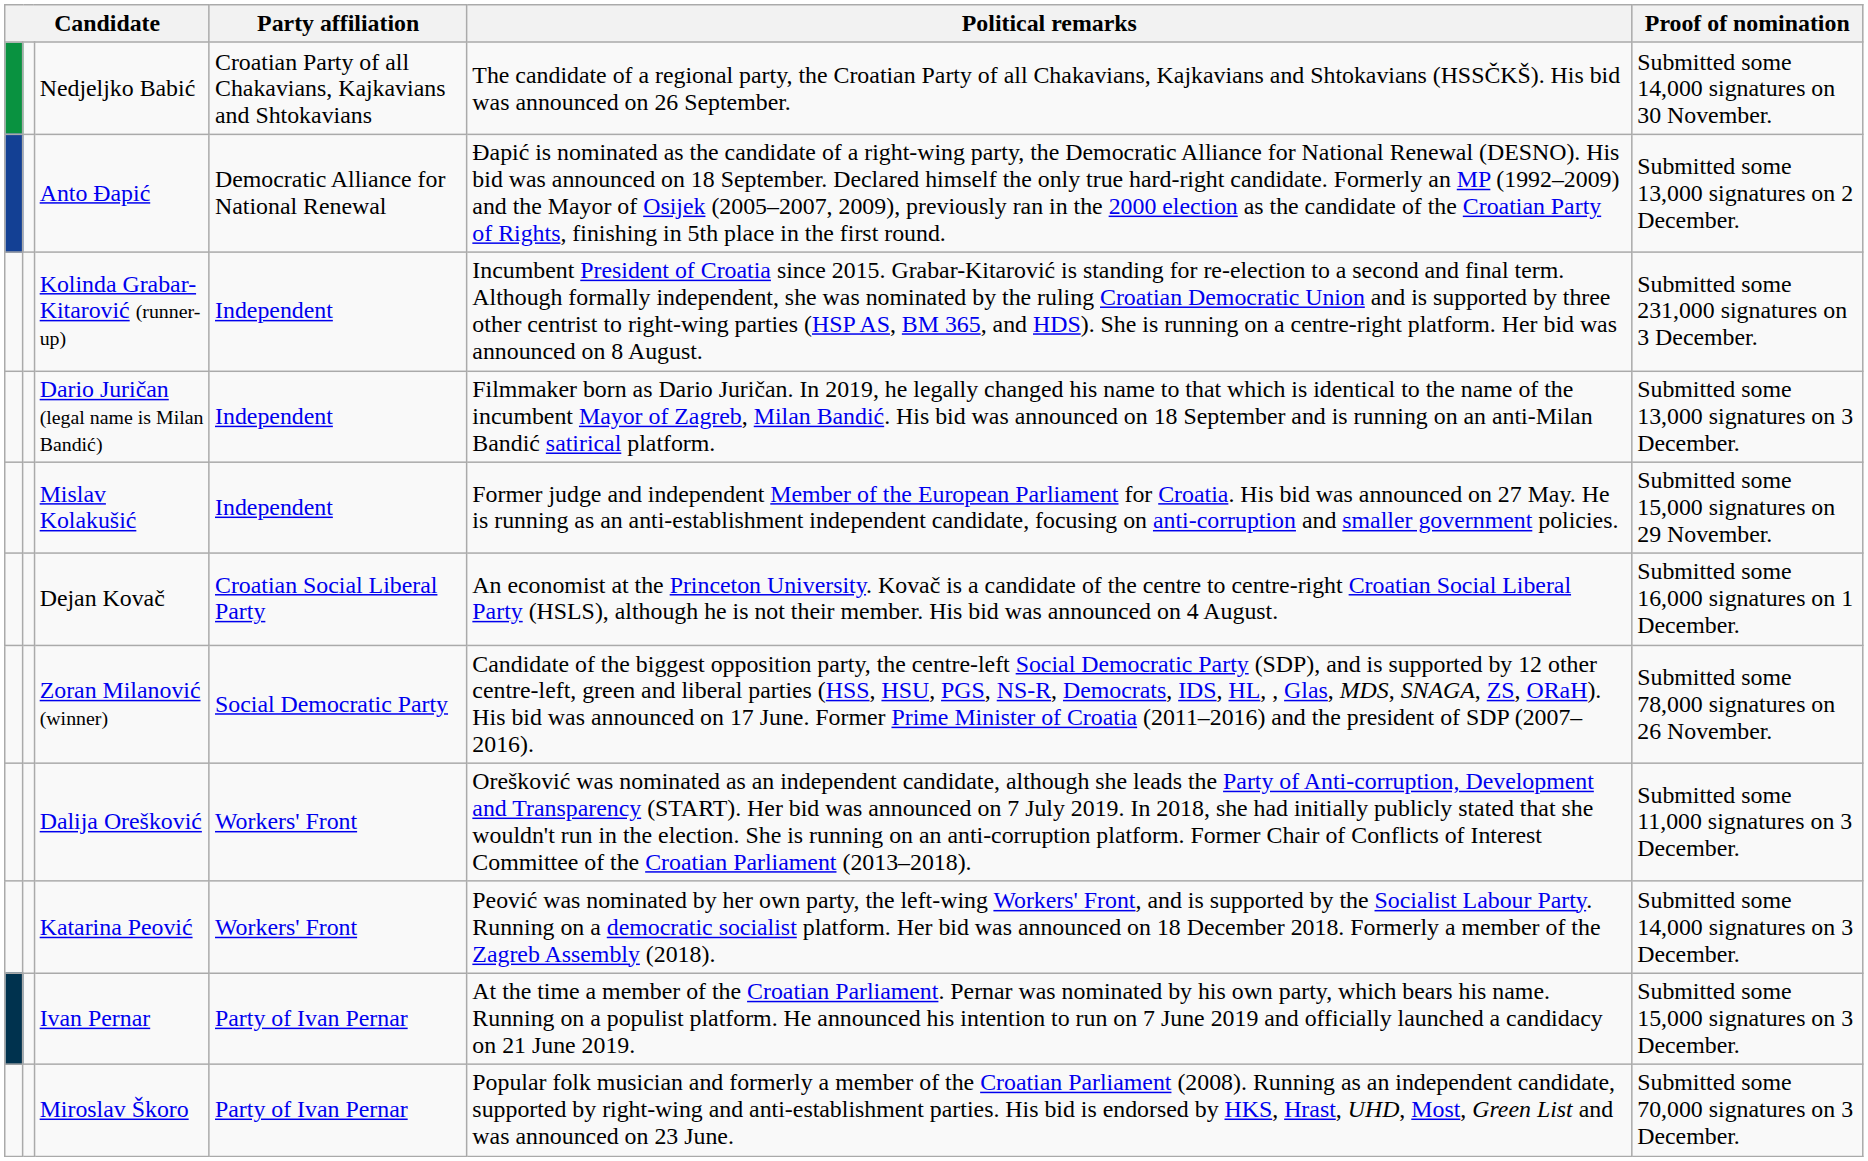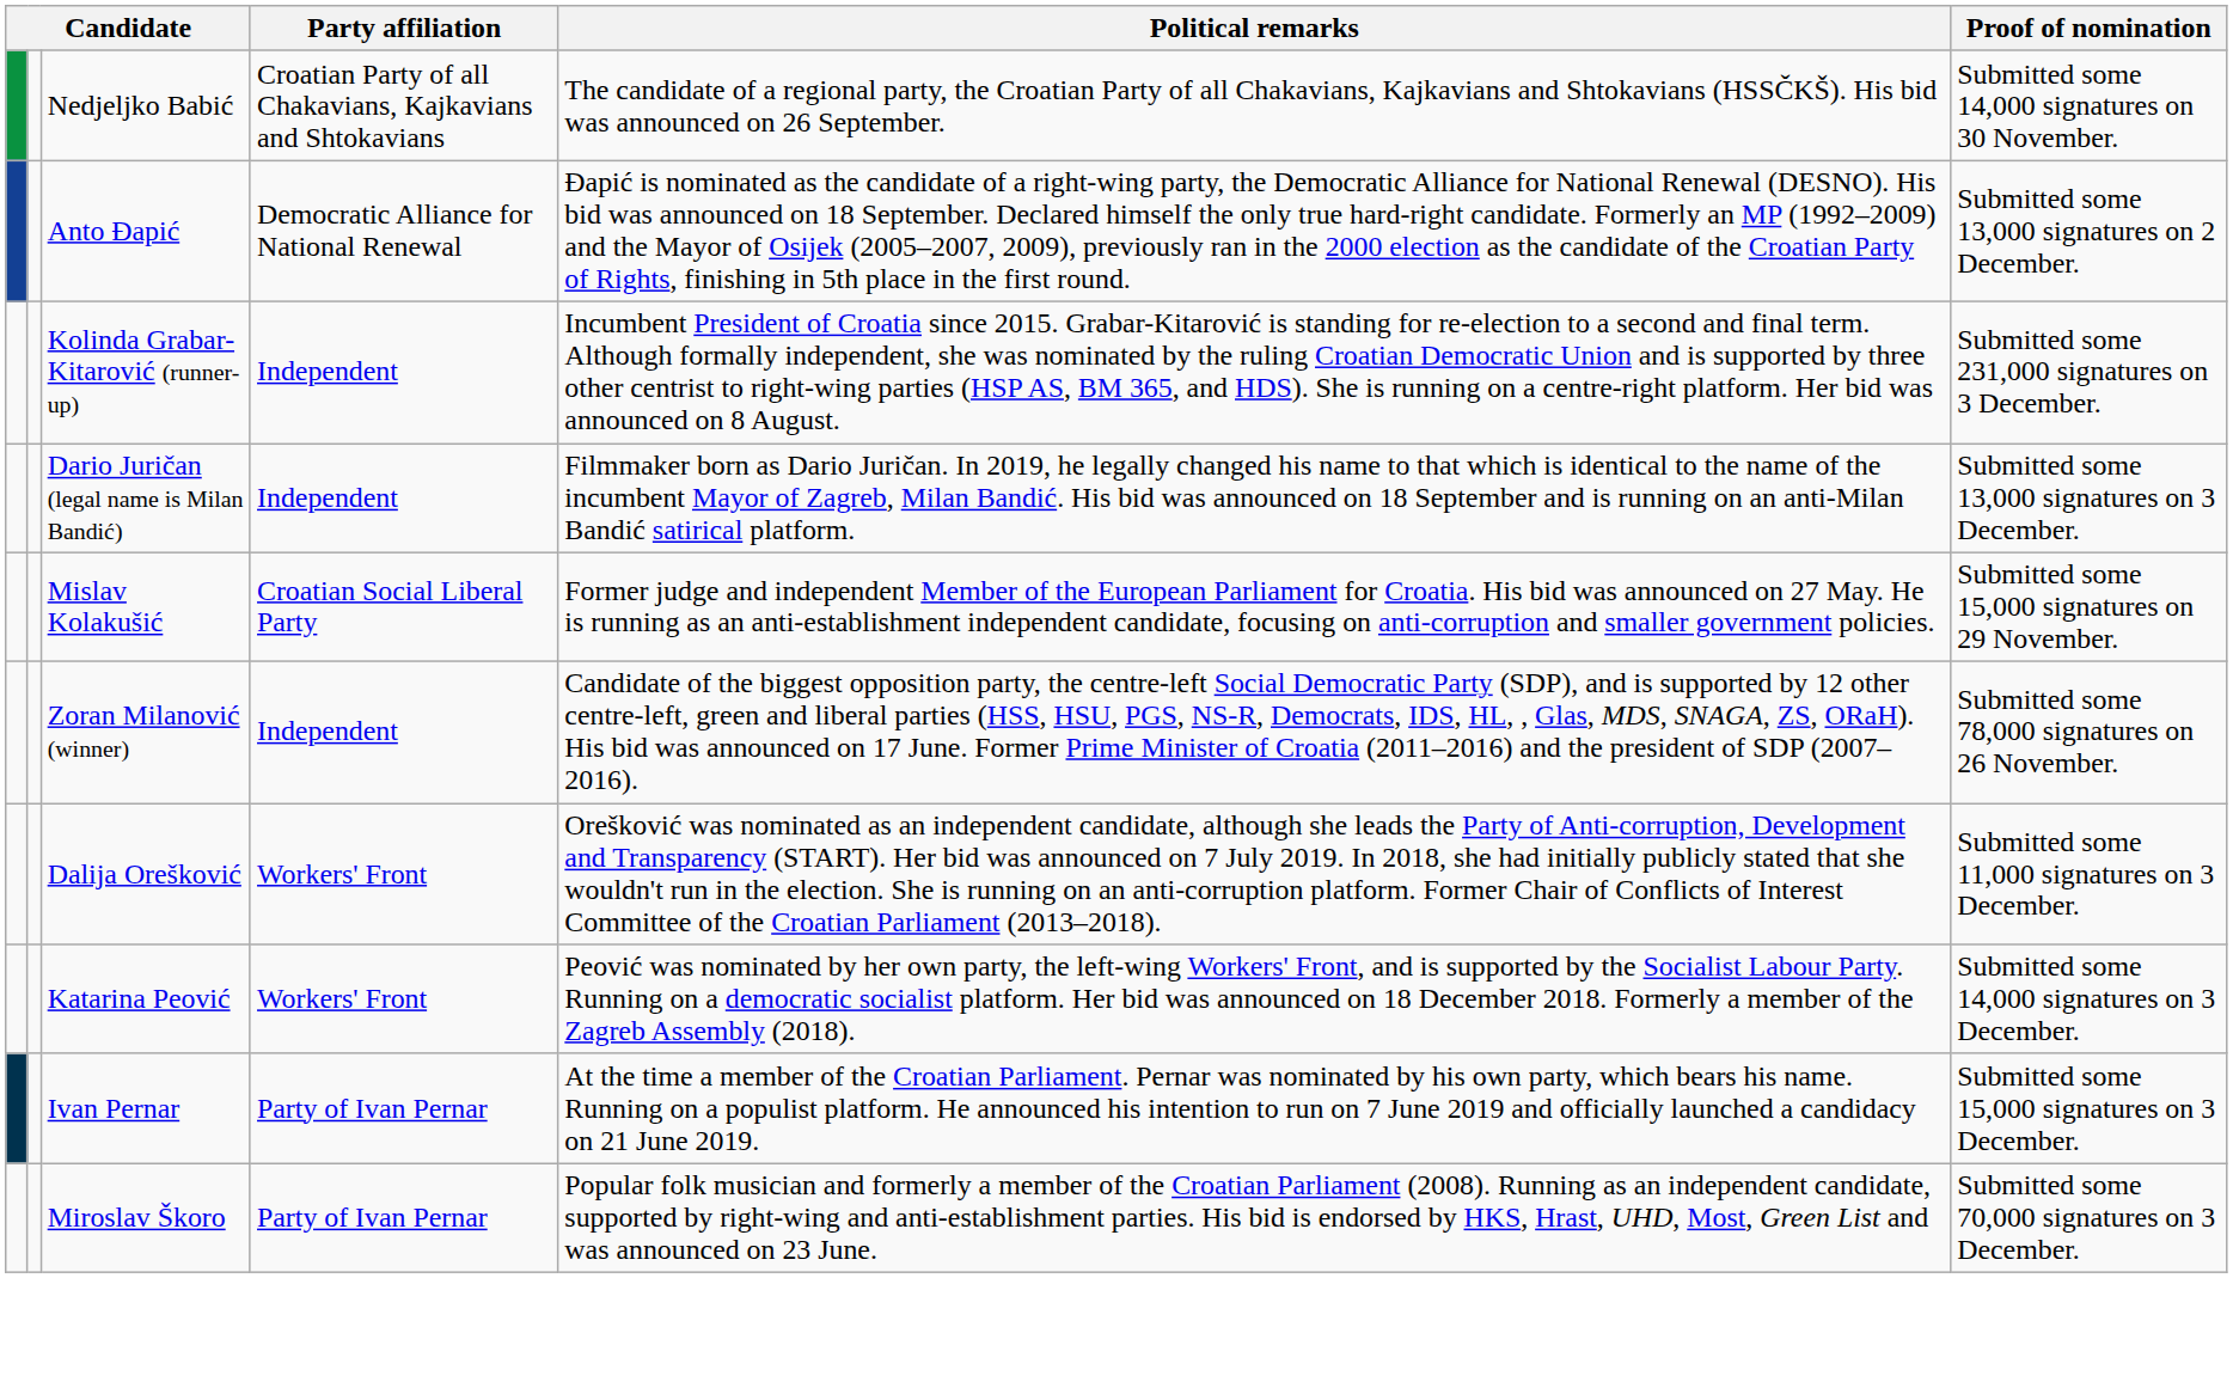Mislav Kolakušić | Party affiliation: Independent -> Croatian Social Liberal Party
- row: Dejan Kovač | Croatian Social Liberal Party | An economist at the Princeton University. Kovač is a candidate of the centre to centre-right Croatian Social Liberal Party (HSLS), although he is not their member. His bid was announced on 4 August. | Submitted some 16,000 signatures on 1 December.
Zoran Milanović (winner) | Party affiliation: Social Democratic Party -> Independent
